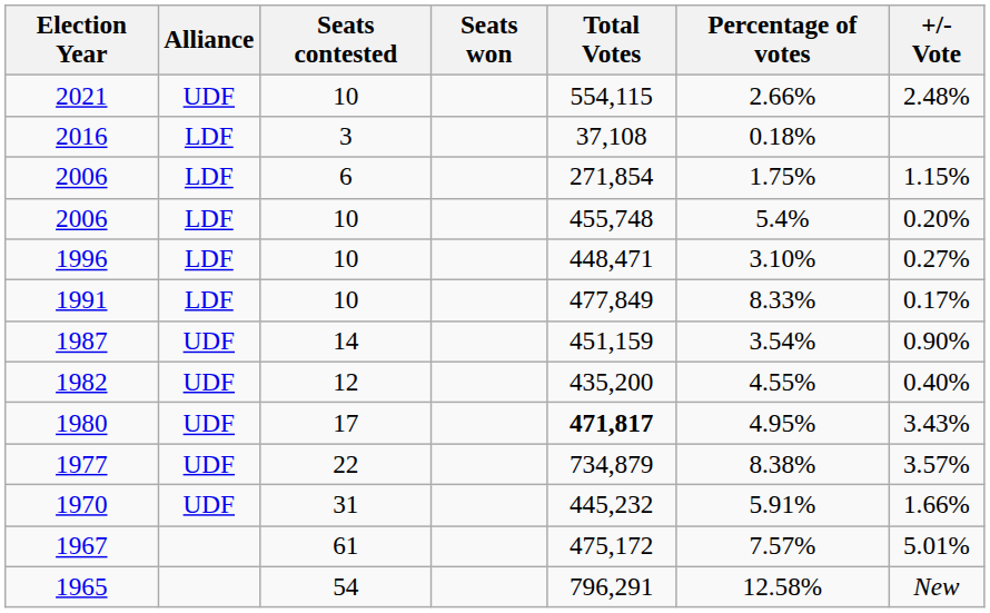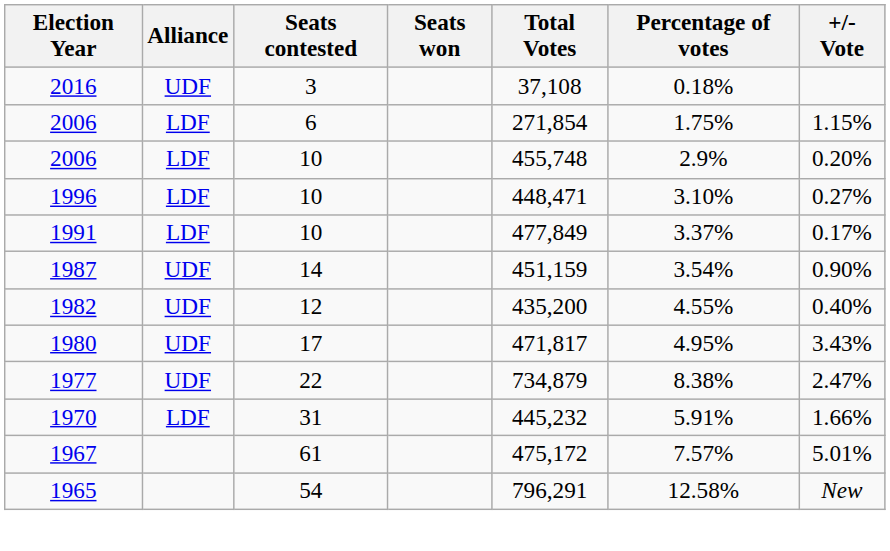- row: 2021 | UDF | 10 | 554,115 | 2.66% | 2.48%
2016 | Alliance: LDF -> UDF
2006 / 10 | Percentage of votes: 5.4% -> 2.9%
1991 | Percentage of votes: 8.33% -> 3.37%
1980 | Total Votes: bold -> normal
1977 | +/- Vote: 3.57% -> 2.47%
1970 | Alliance: UDF -> LDF
